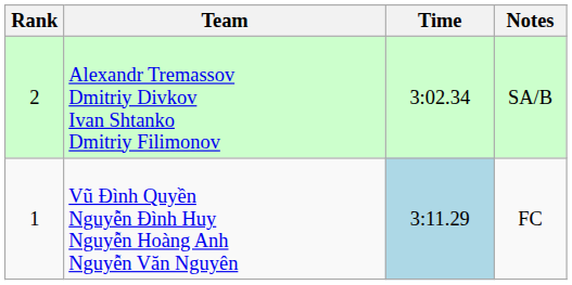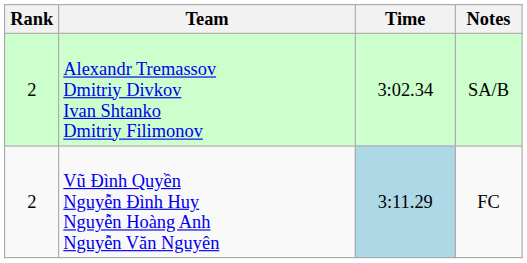row 3 | Rank: 1 -> 2
